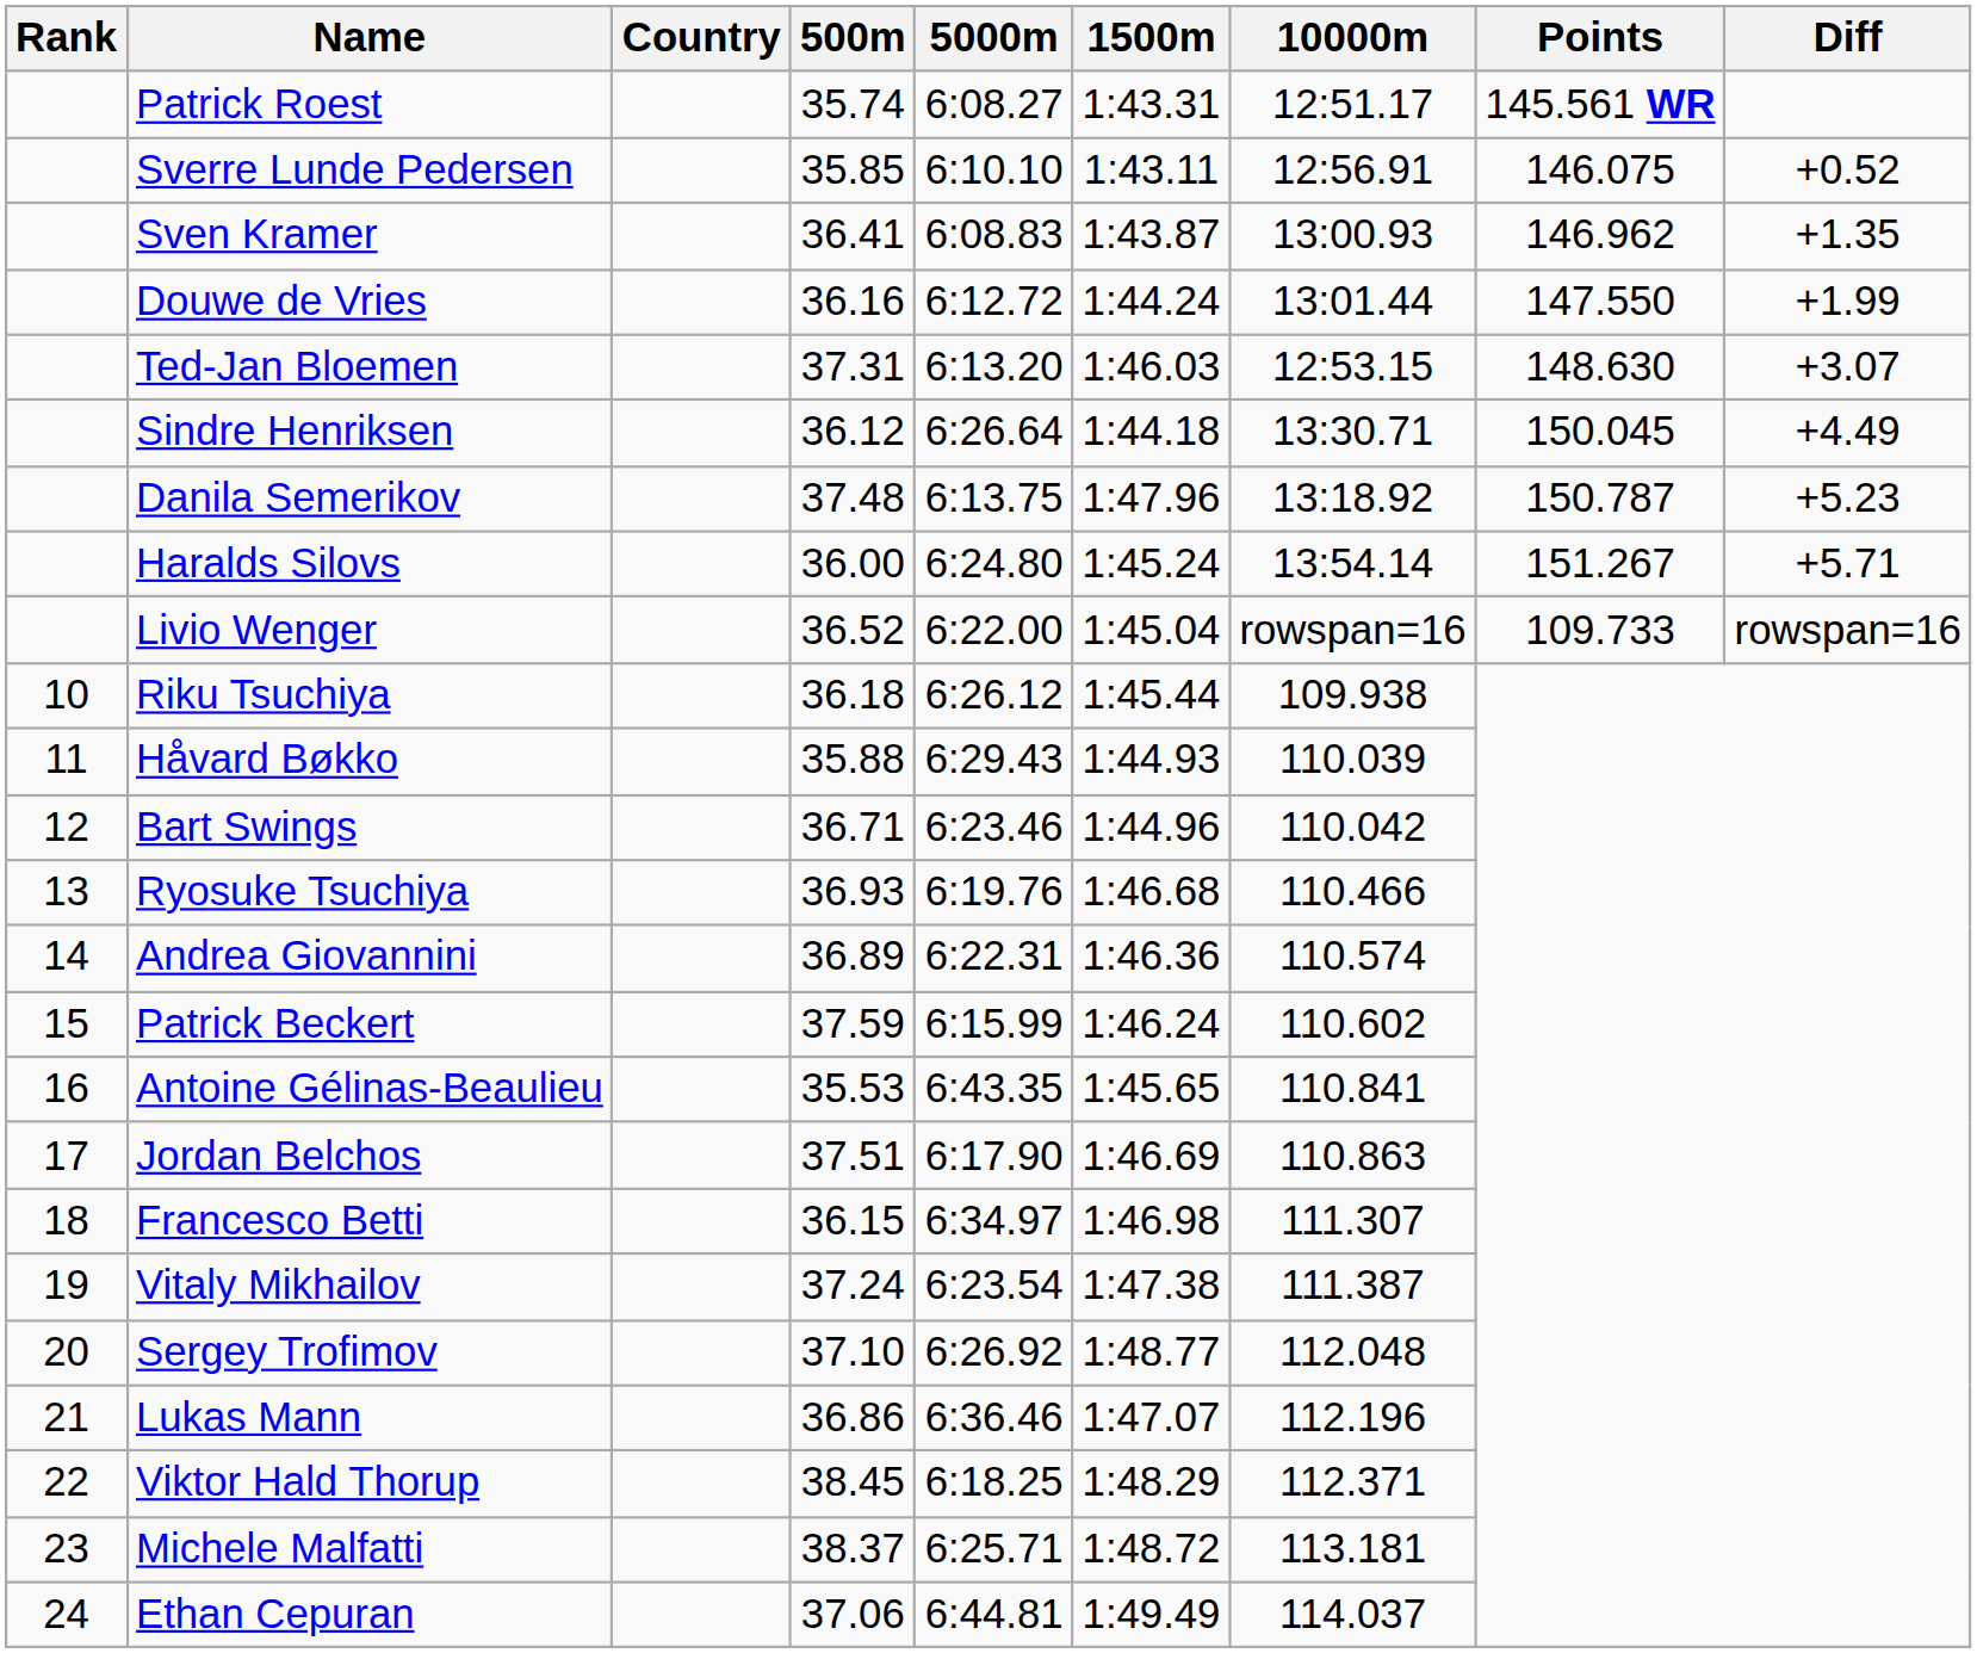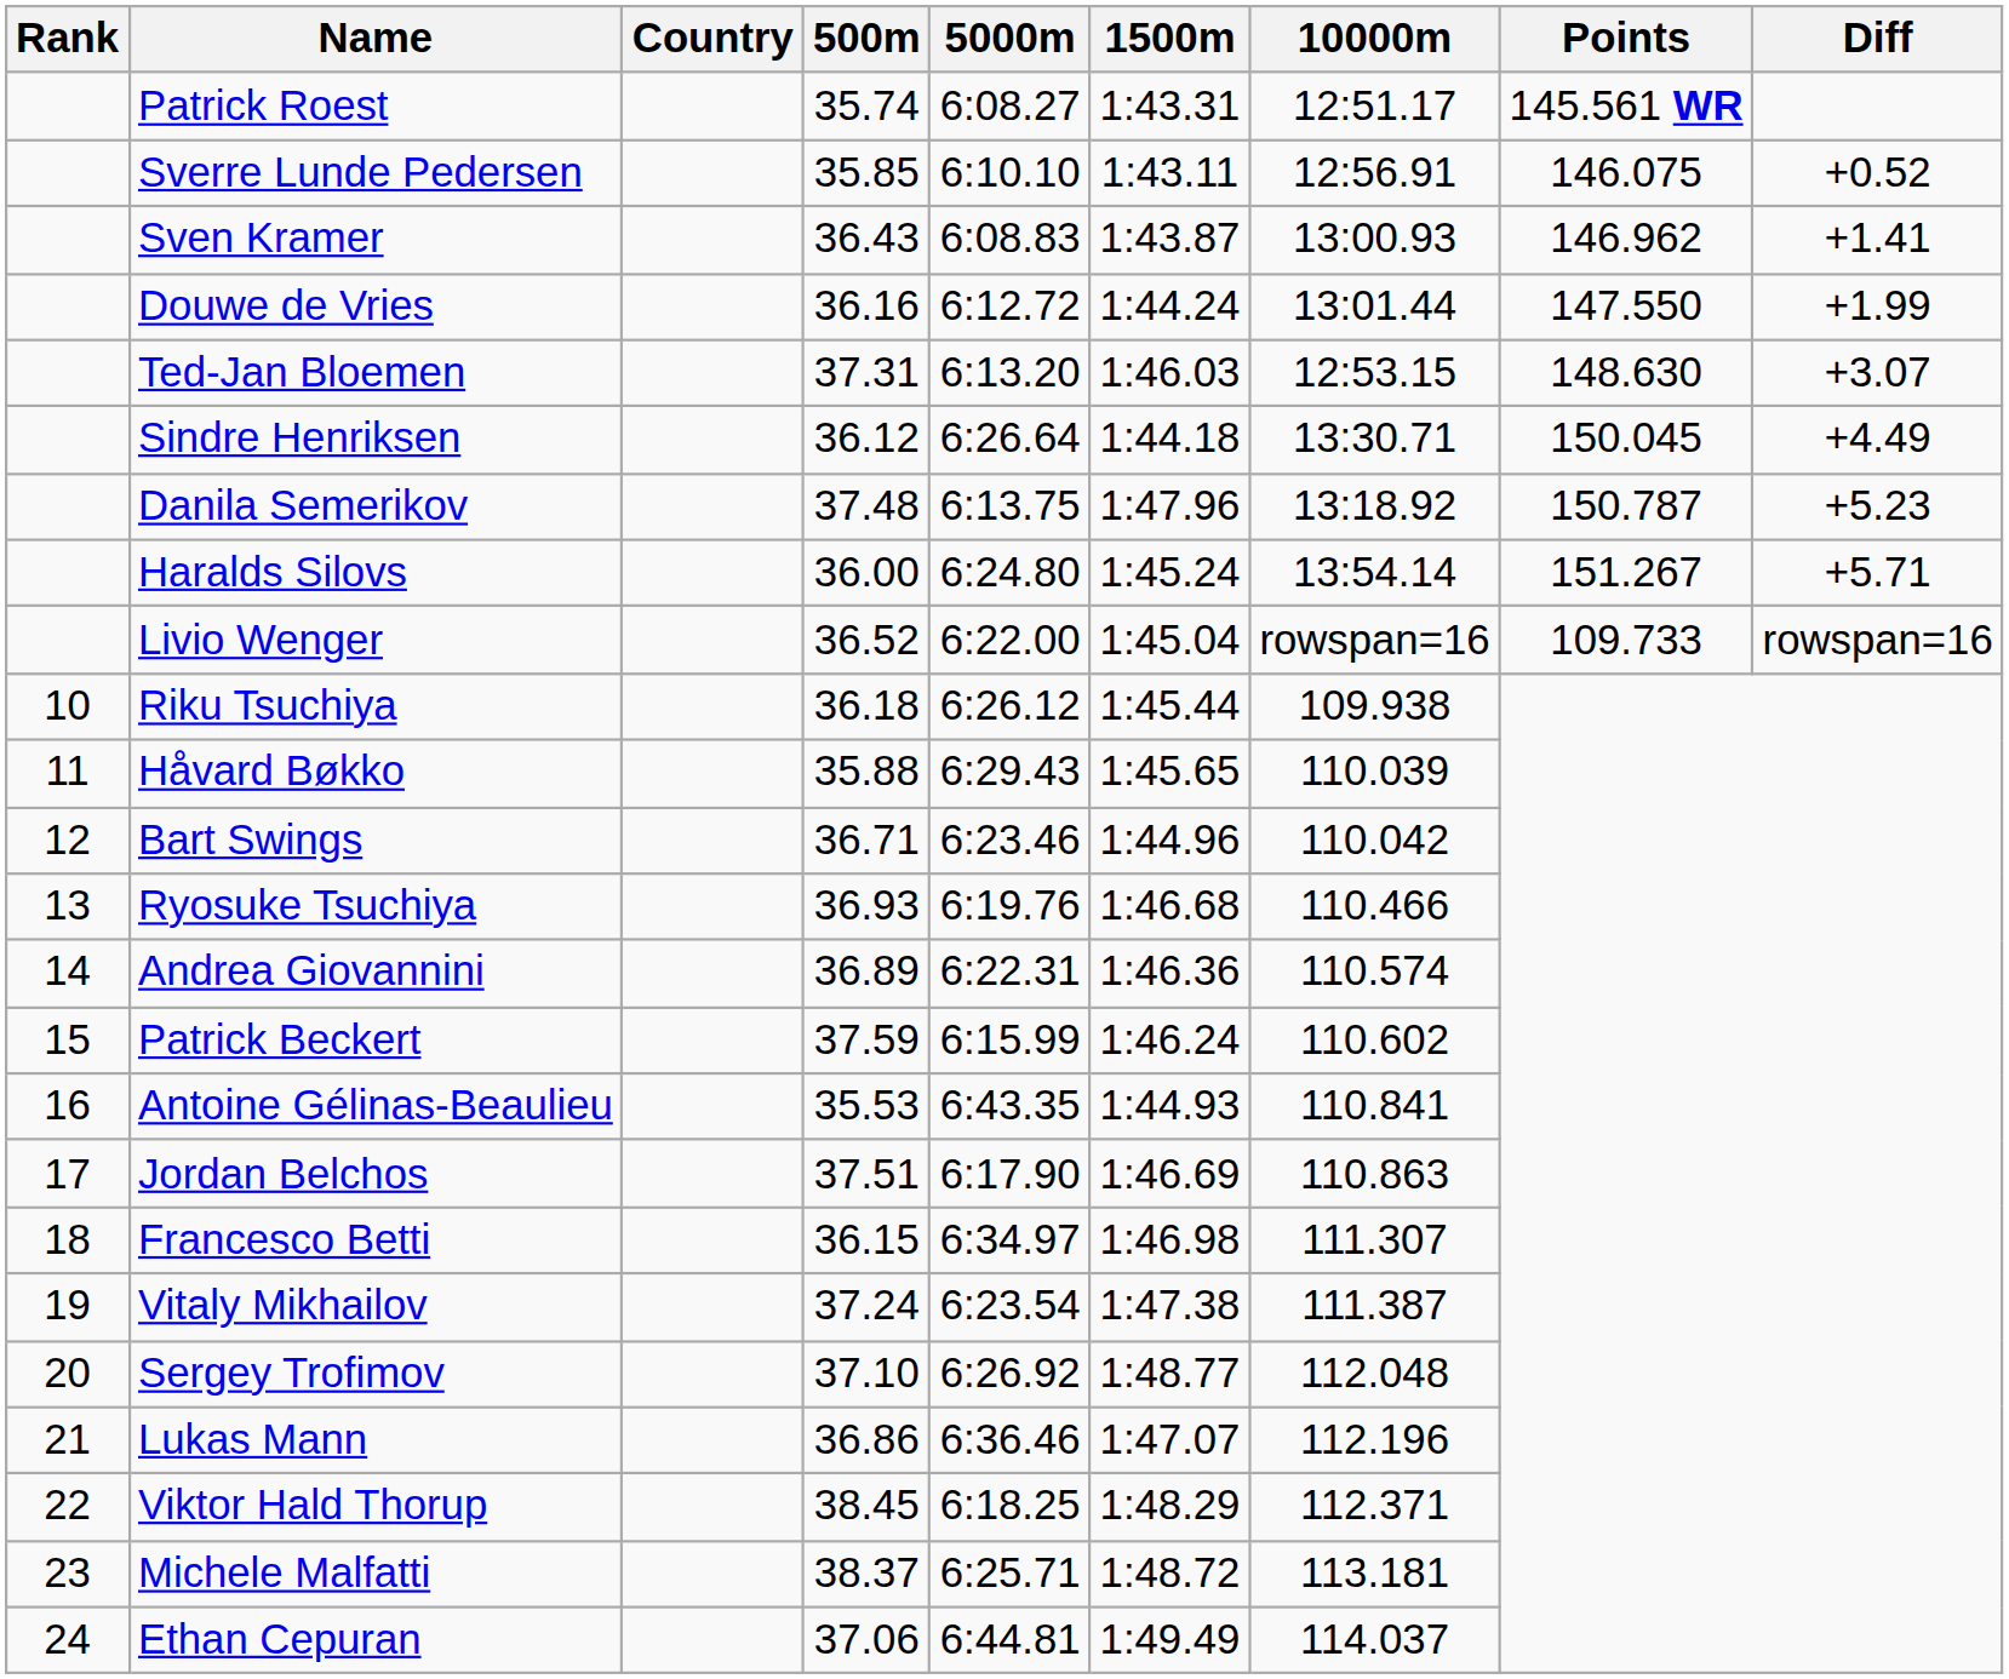Sven Kramer | 500m: 36.41 -> 36.43
Sven Kramer | Diff: +1.35 -> +1.41
Håvard Bøkko | 1500m: 1:44.93 -> 1:45.65
Antoine Gélinas-Beaulieu | 1500m: 1:45.65 -> 1:44.93
